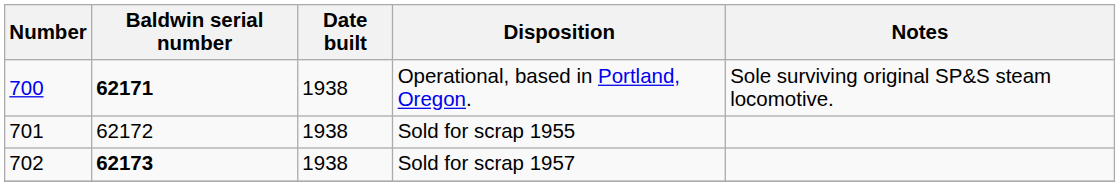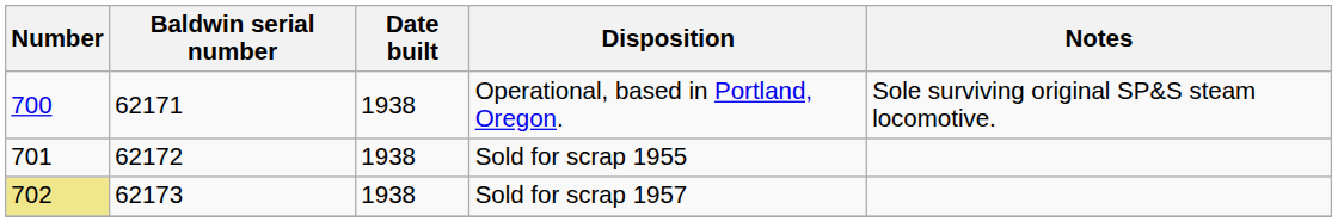Operational, based in Portland, Oregon. | Baldwin serial number: bold -> normal
Sold for scrap 1957 | Number: no background -> khaki background
Sold for scrap 1957 | Baldwin serial number: bold -> normal
